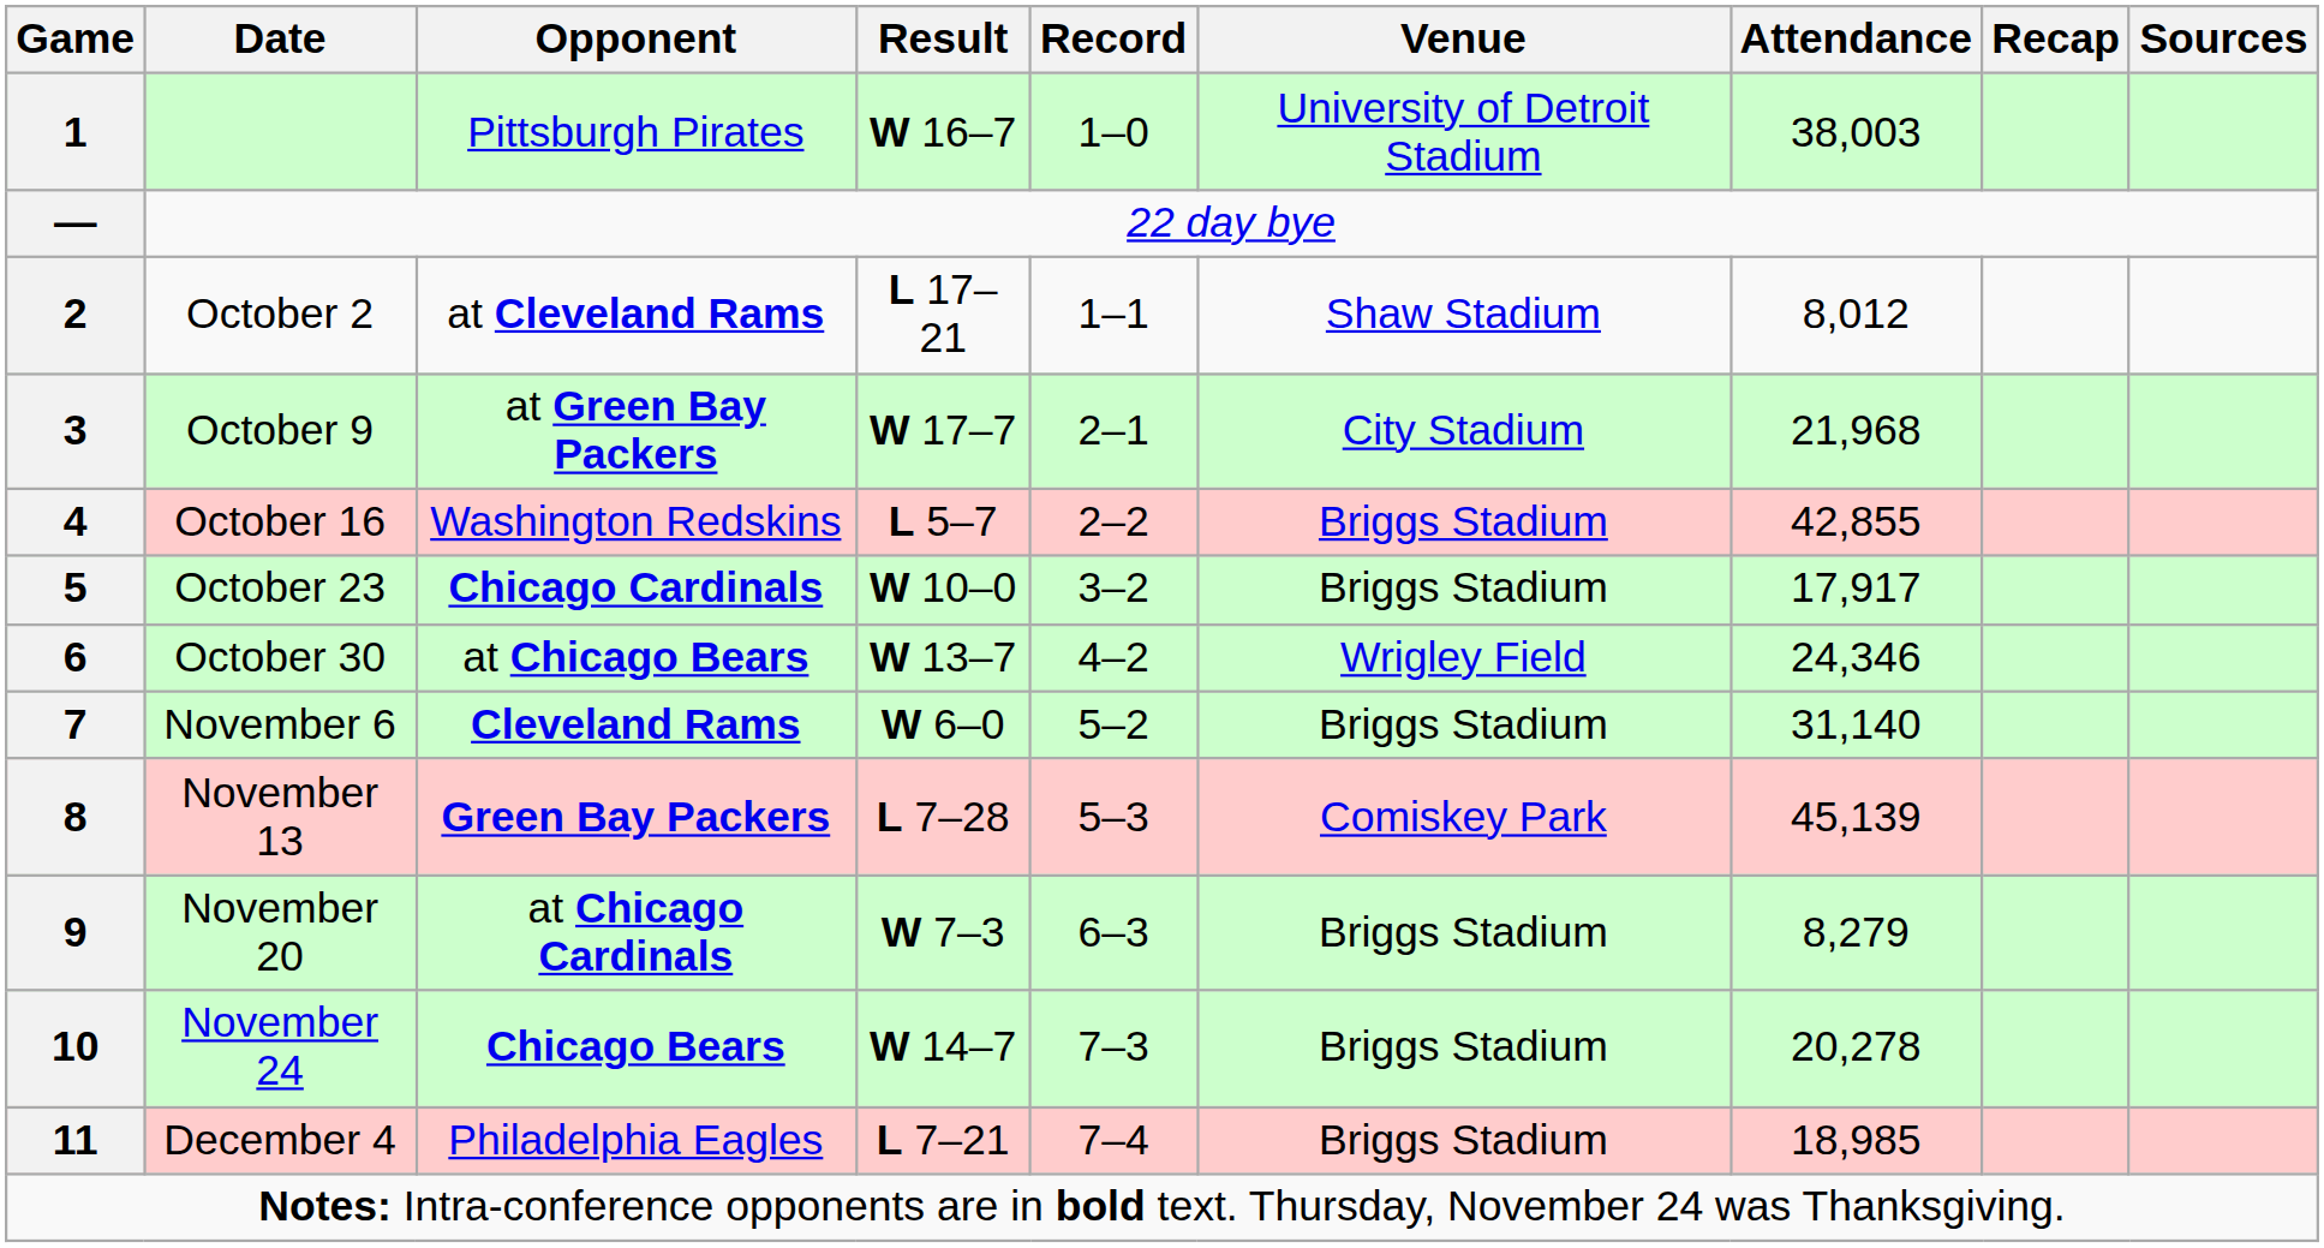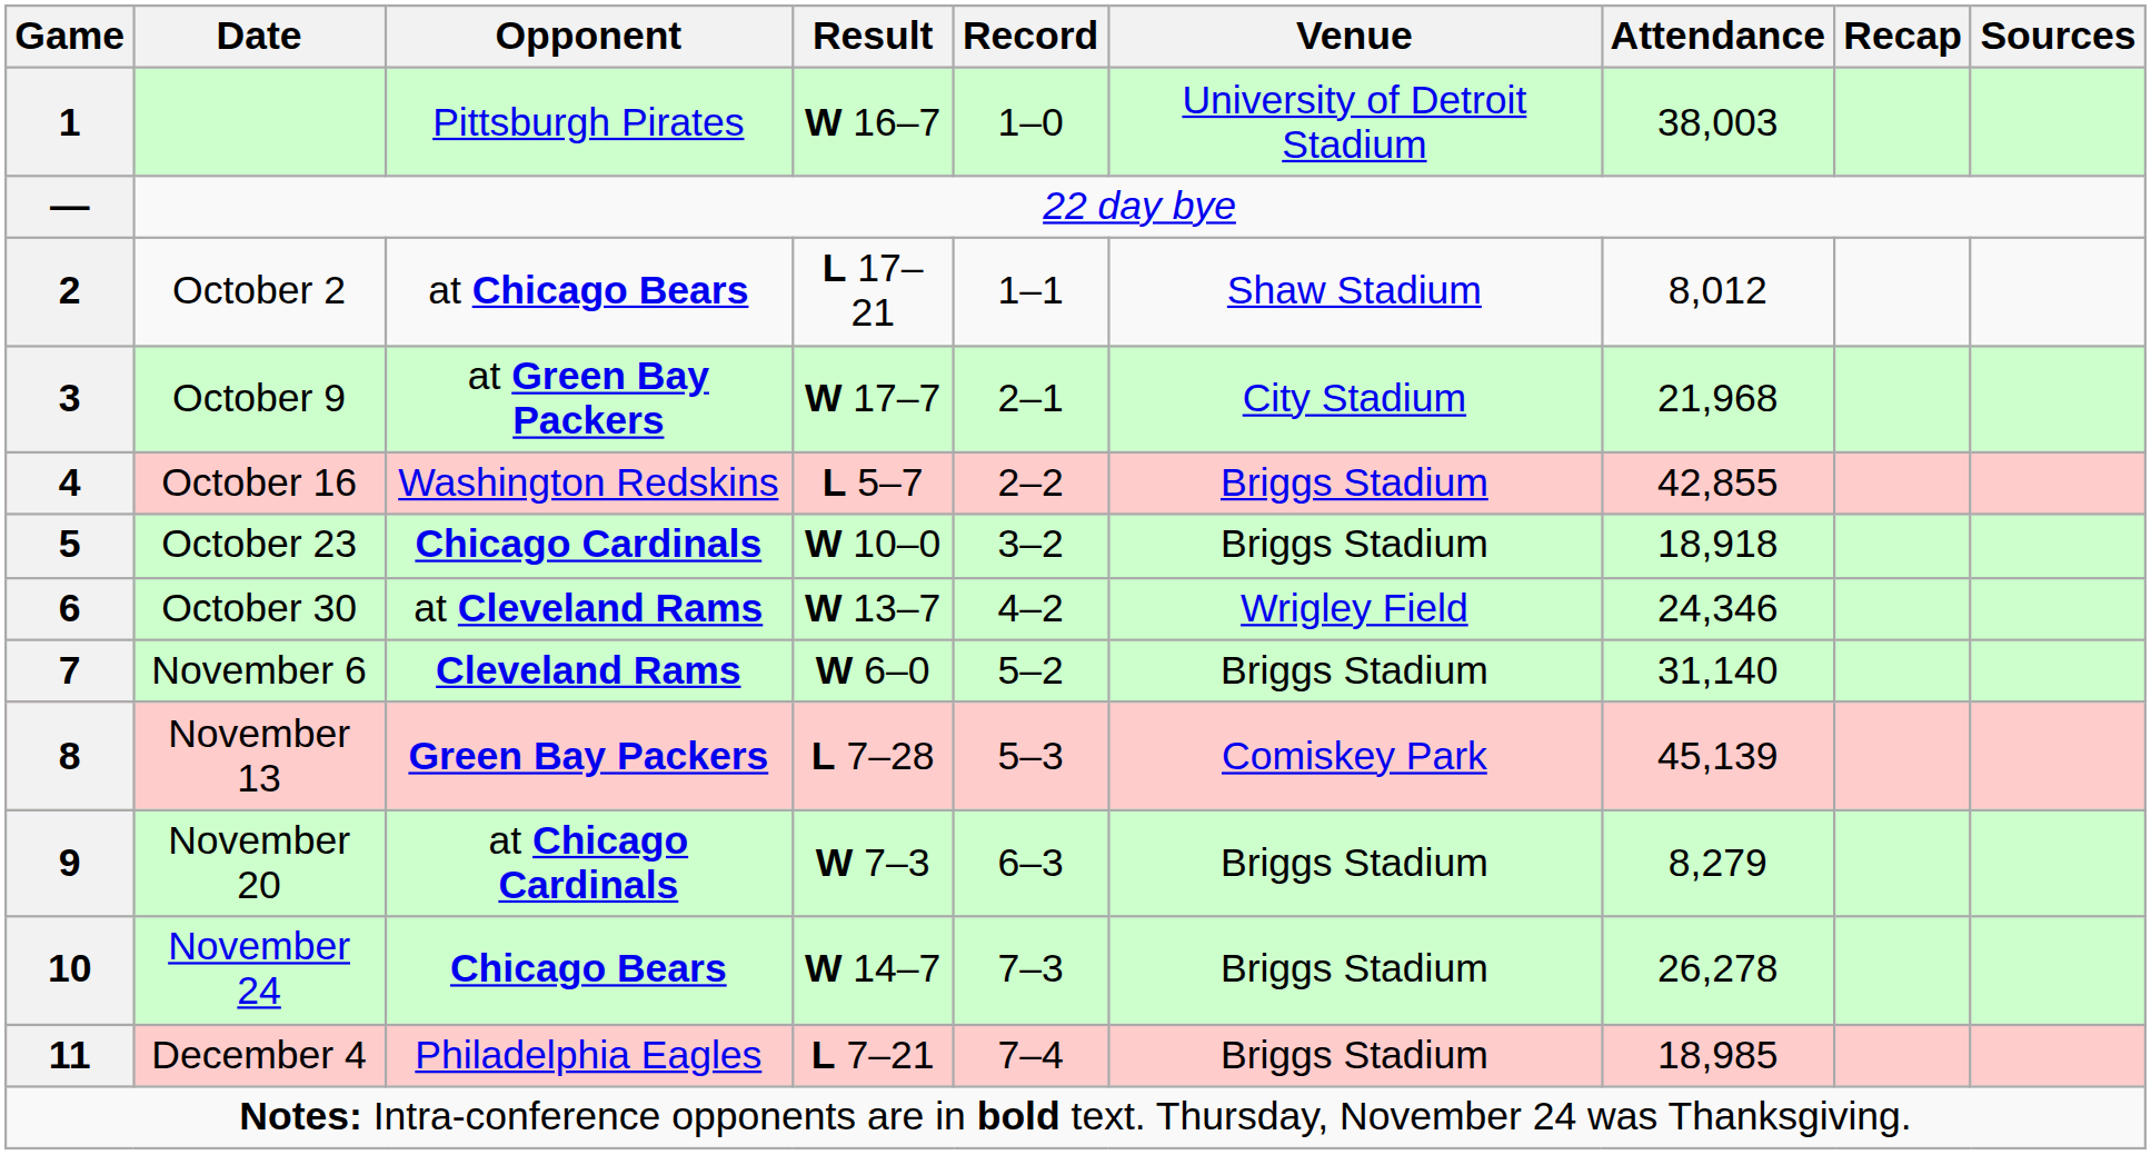2 | Opponent: at Cleveland Rams -> at Chicago Bears
5 | Attendance: 17,917 -> 18,918
6 | Opponent: at Chicago Bears -> at Cleveland Rams
10 | Attendance: 20,278 -> 26,278
